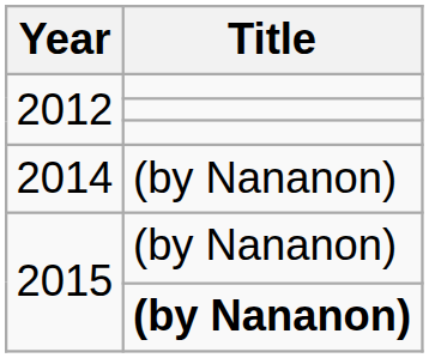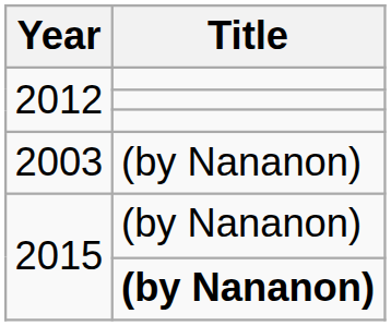row 5 | Year: 2014 -> 2003
